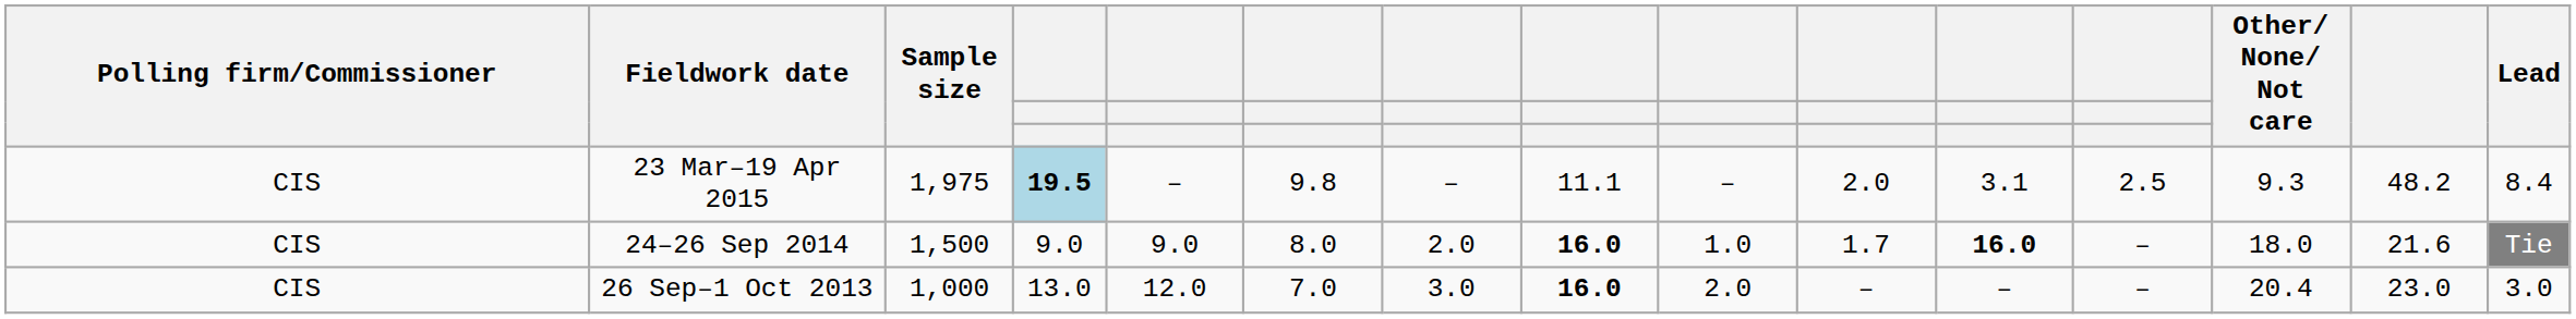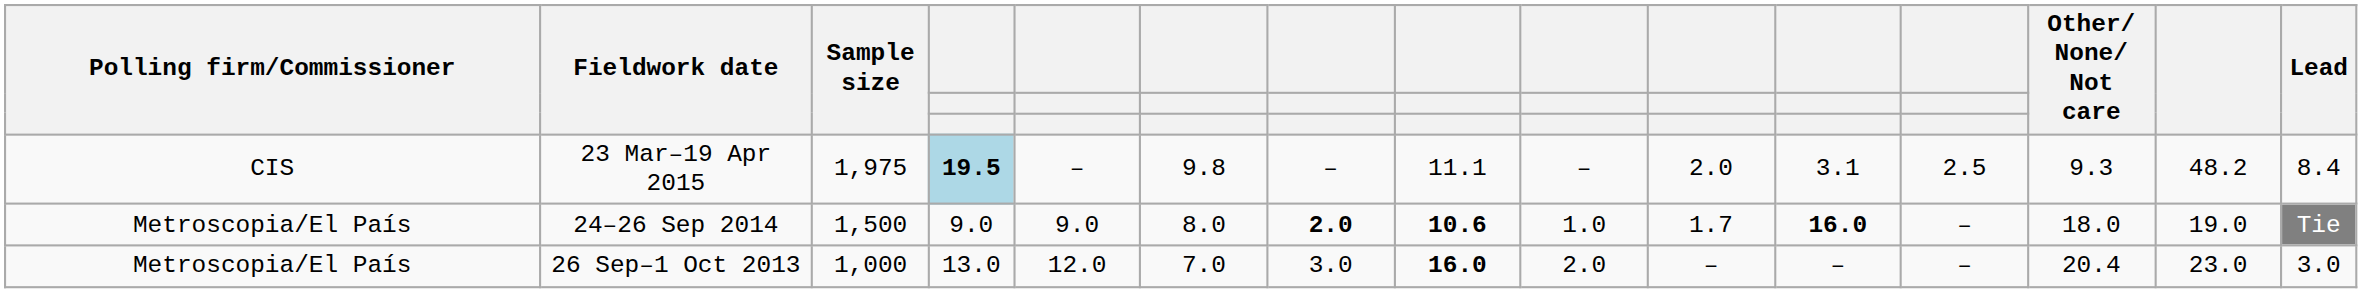24–26 Sep 2014 | Polling firm/Commissioner: CIS -> Metroscopia/El País
24–26 Sep 2014 | column 7: normal -> bold
24–26 Sep 2014 | column 8: 16.0 -> 10.6
24–26 Sep 2014 | column 14: 21.6 -> 19.0
26 Sep–1 Oct 2013 | Polling firm/Commissioner: CIS -> Metroscopia/El País
